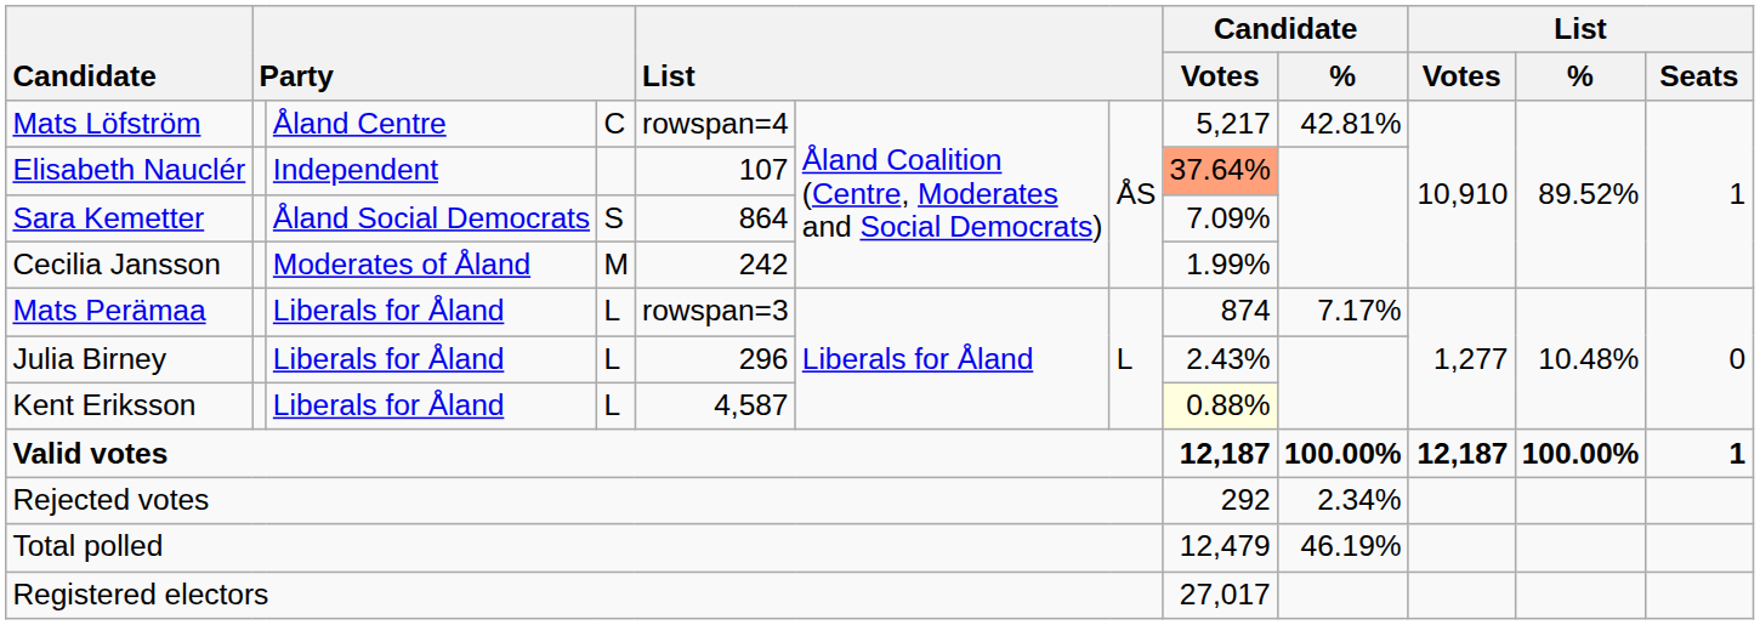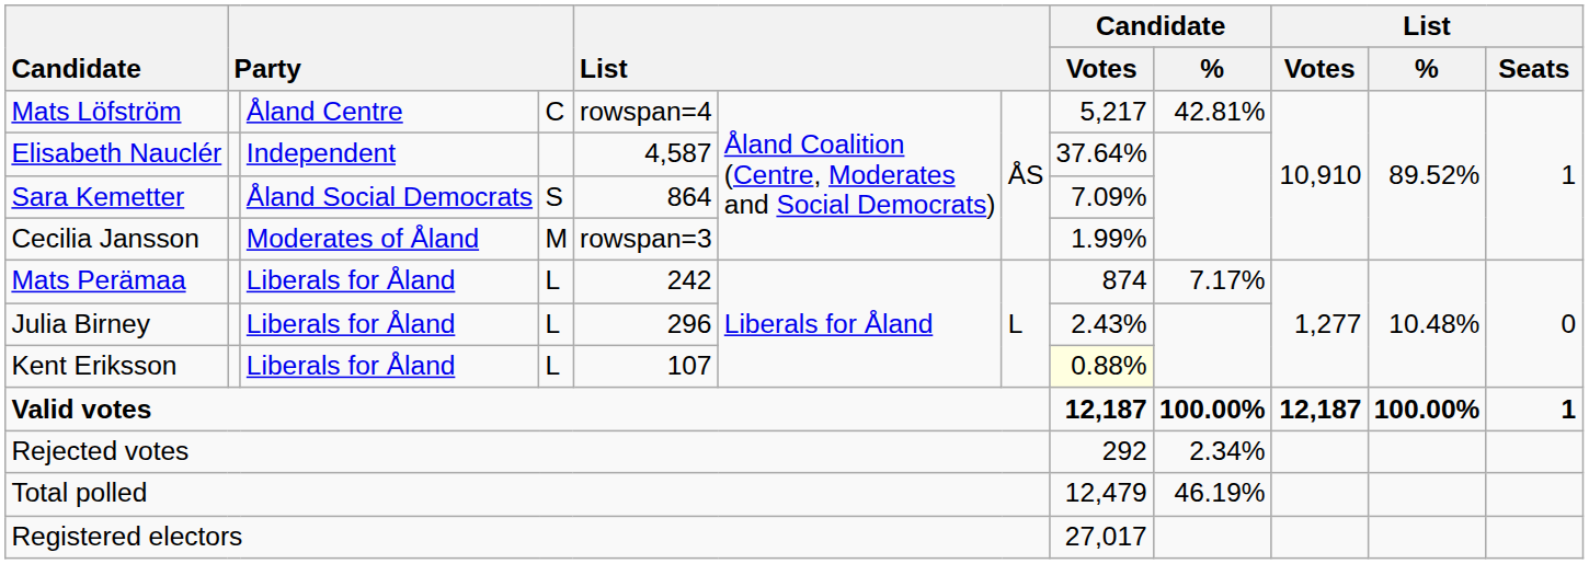Elisabeth Nauclér | column 5: 107 -> 4,587
Elisabeth Nauclér | Candidate / Votes: lightsalmon background -> no background
Cecilia Jansson | column 5: 242 -> rowspan=3
Mats Perämaa | column 5: rowspan=3 -> 242
Kent Eriksson | column 5: 4,587 -> 107
